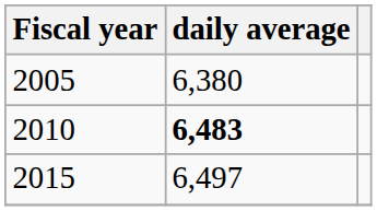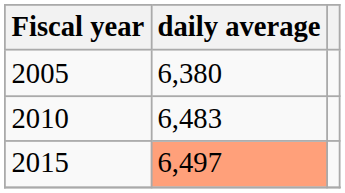2010 | daily average: bold -> normal
2015 | daily average: no background -> lightsalmon background
